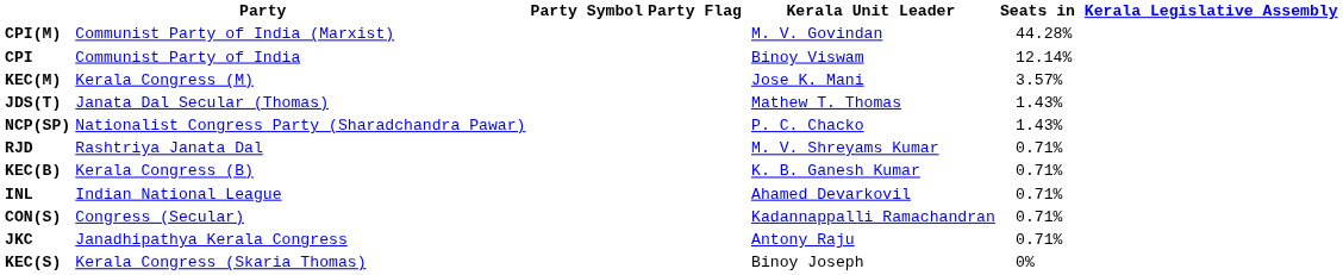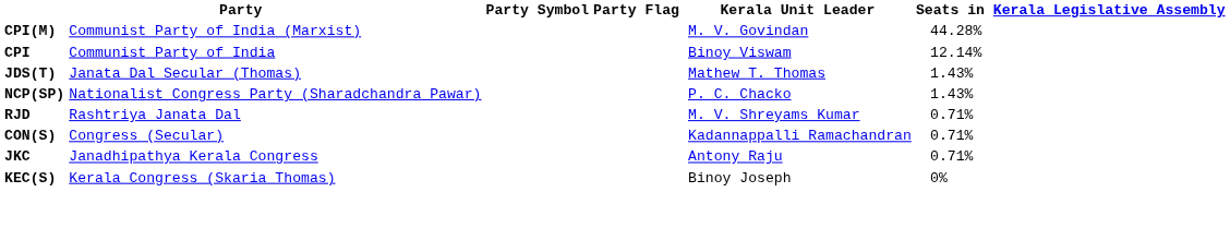- row: KEC(M) | Kerala Congress (M) | Jose K. Mani | 3.57%
- row: KEC(B) | Kerala Congress (B) | K. B. Ganesh Kumar | 0.71%
- row: INL | Indian National League | Ahamed Devarkovil | 0.71%
